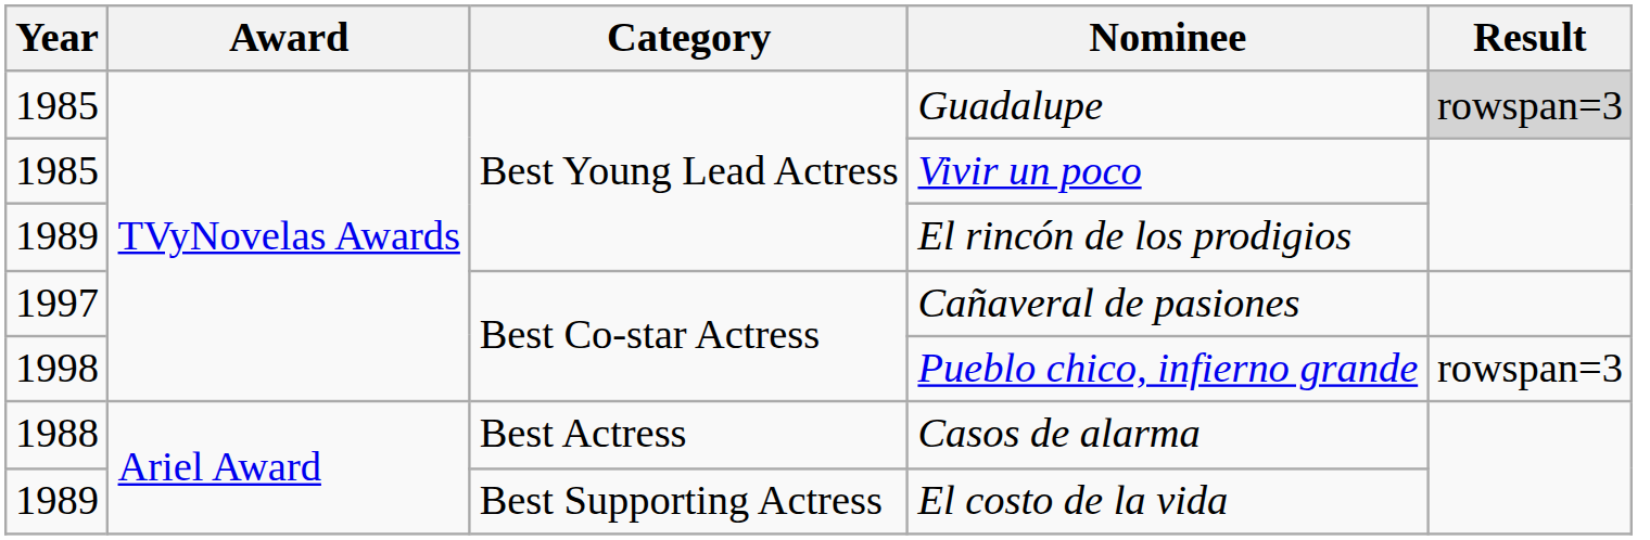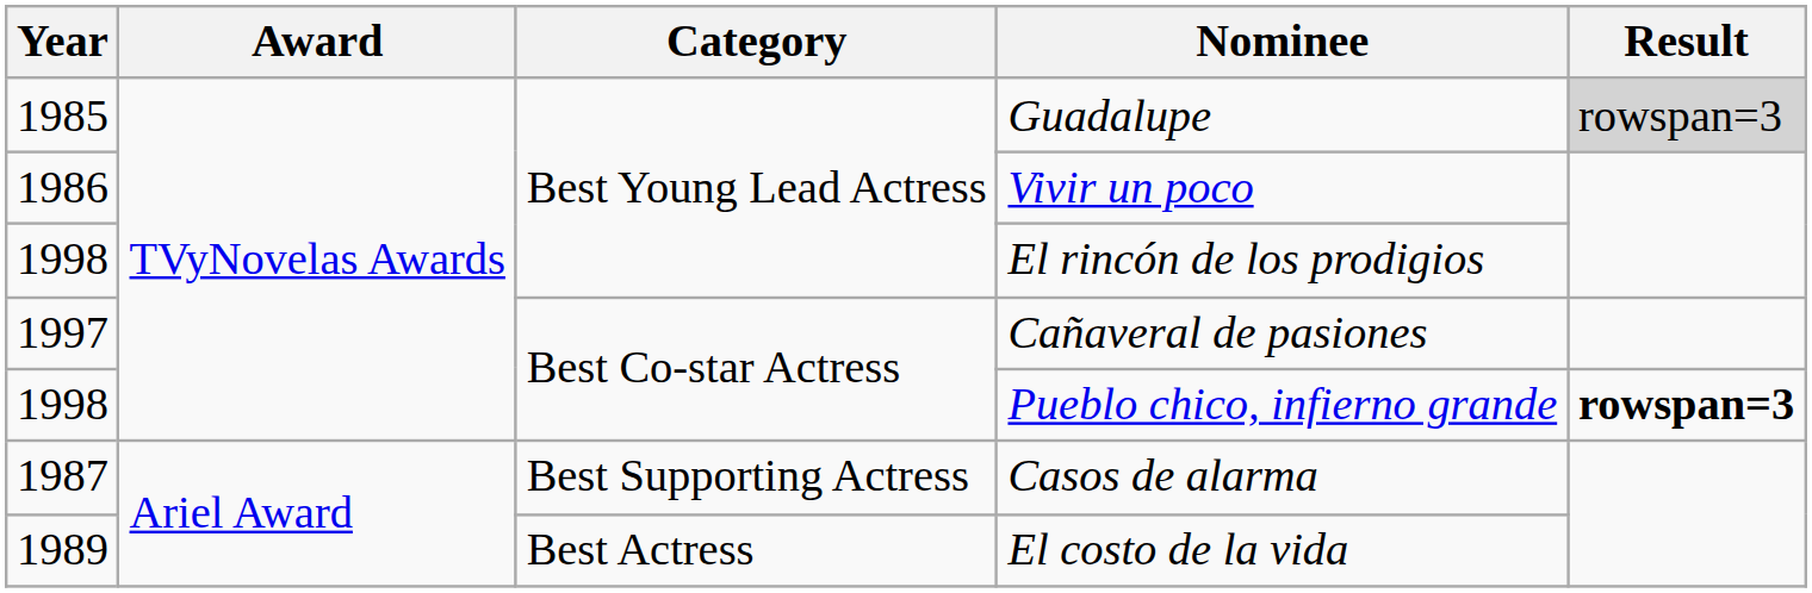Vivir un poco | Year: 1985 -> 1986
El rincón de los prodigios | Year: 1989 -> 1998
Pueblo chico, infierno grande | Result: normal -> bold
Casos de alarma | Year: 1988 -> 1987
Casos de alarma | Category: Best Actress -> Best Supporting Actress
El costo de la vida | Category: Best Supporting Actress -> Best Actress
